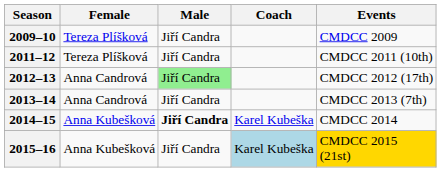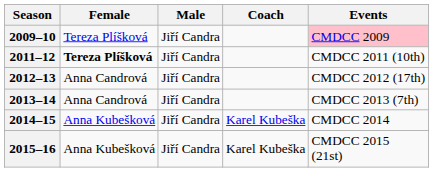2009–10 | Events: no background -> pink background
2011–12 | Female: normal -> bold
2012–13 | Male: lightgreen background -> no background
2014–15 | Male: bold -> normal
2015–16 | Coach: lightblue background -> no background
2015–16 | Events: gold background -> no background
